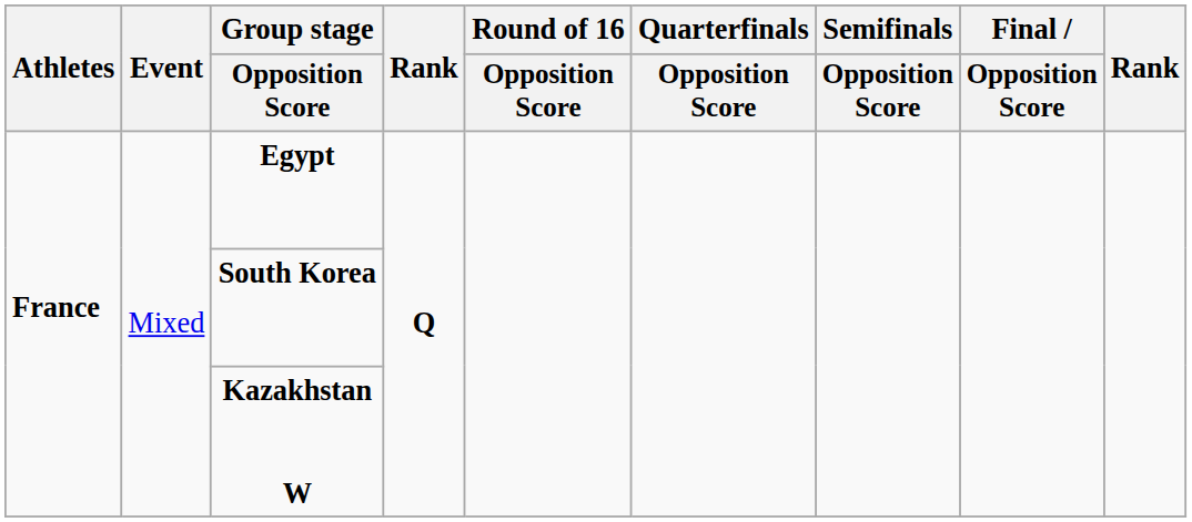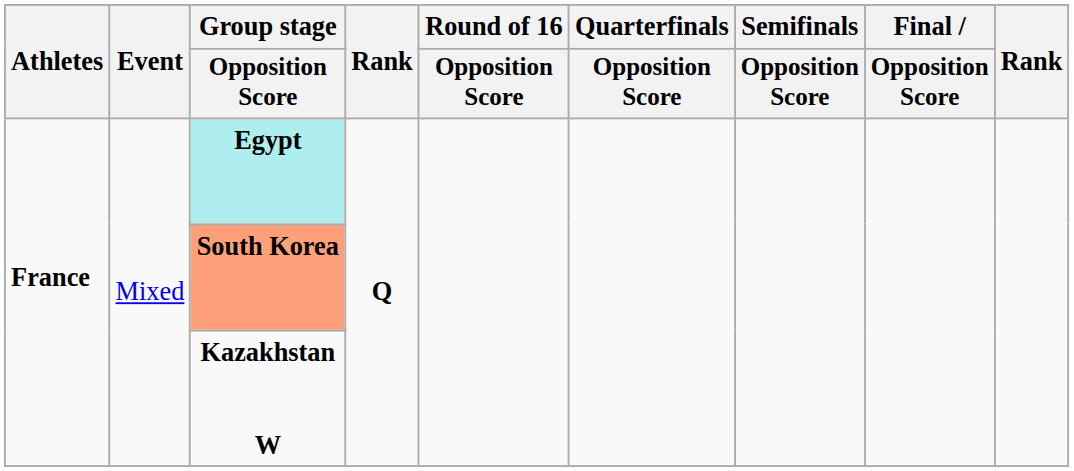Egypt | Group stage / Opposition Score: no background -> paleturquoise background
South Korea | Group stage / Opposition Score: no background -> lightsalmon background
